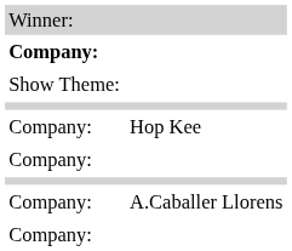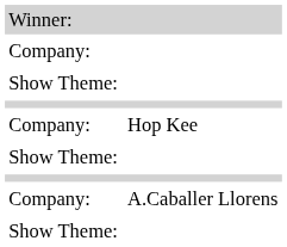row 2 | column 1: bold -> normal
row 5 | column 1: Company: -> Show Theme:
row 7 | column 1: Company: -> Show Theme:
